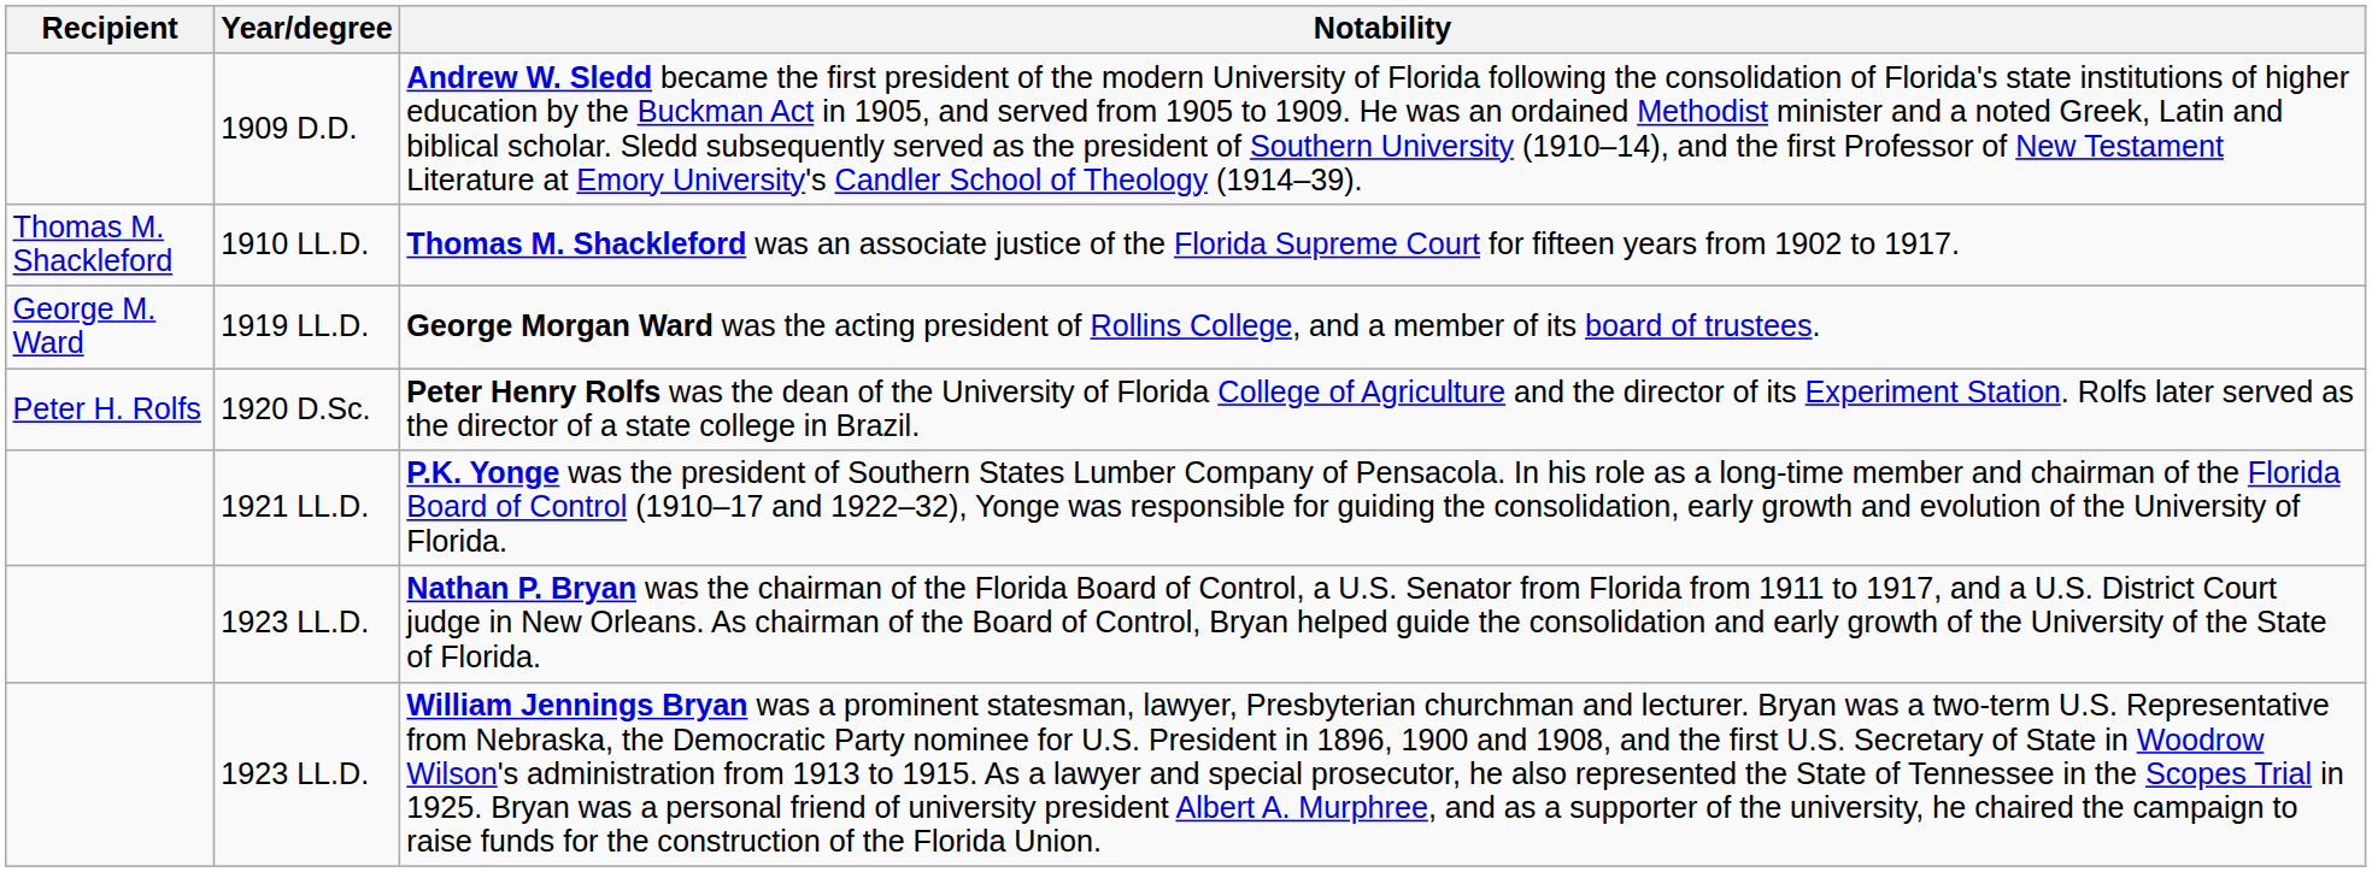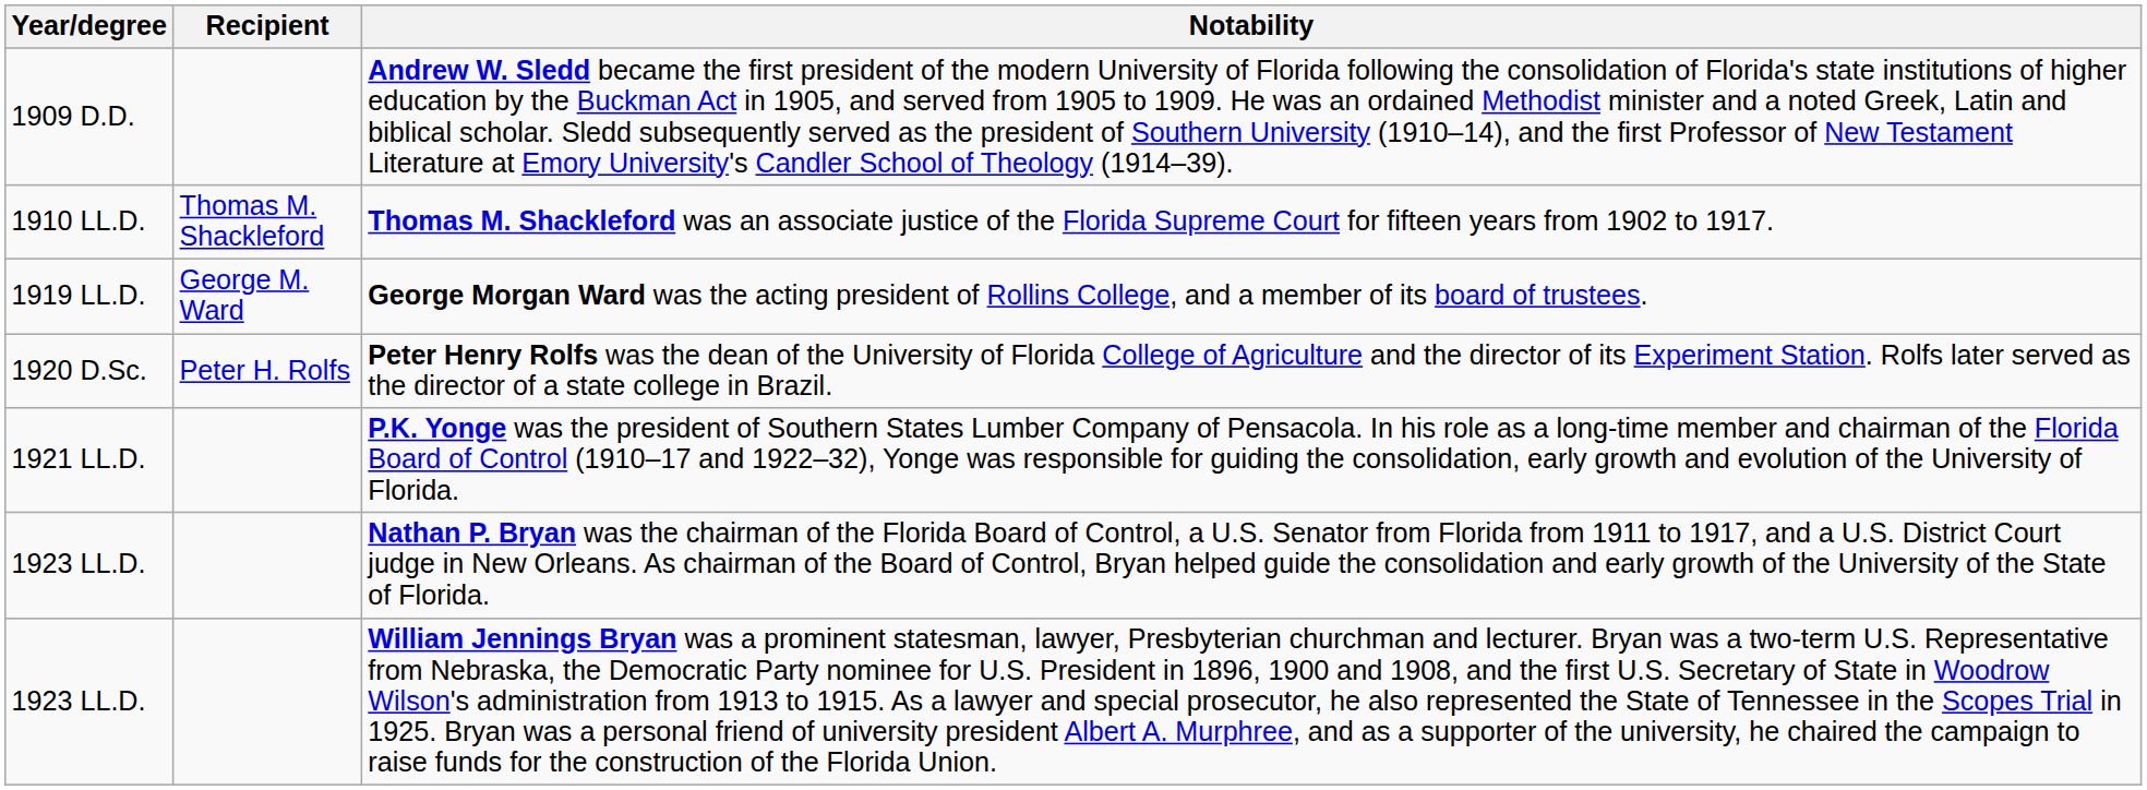columns swapped: Recipient <-> Year/degree
